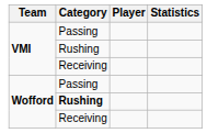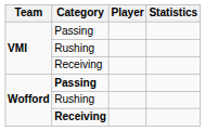Wofford / Passing | Category: normal -> bold
Wofford / Rushing | Category: bold -> normal
Wofford / Receiving | Category: normal -> bold
